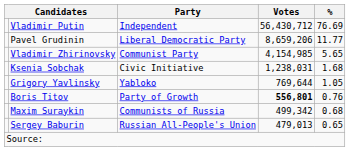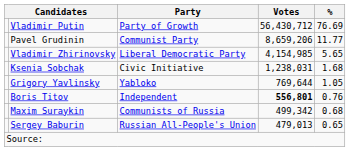Vladimir Putin | Party: Independent -> Party of Growth
Pavel Grudinin | Party: Liberal Democratic Party -> Communist Party
Vladimir Zhirinovsky | Party: Communist Party -> Liberal Democratic Party
Boris Titov | Party: Party of Growth -> Independent
